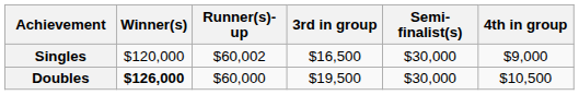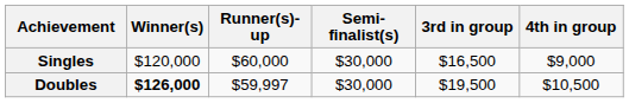columns swapped: Semi-finalist(s) <-> 3rd in group
Singles | Runner(s)-up: $60,002 -> $60,000
Doubles | Runner(s)-up: $60,000 -> $59,997
